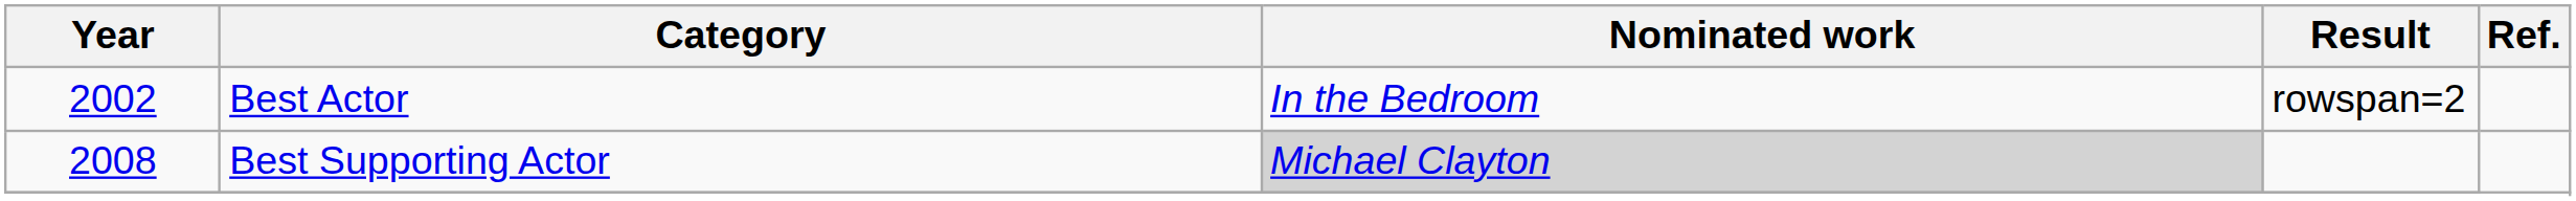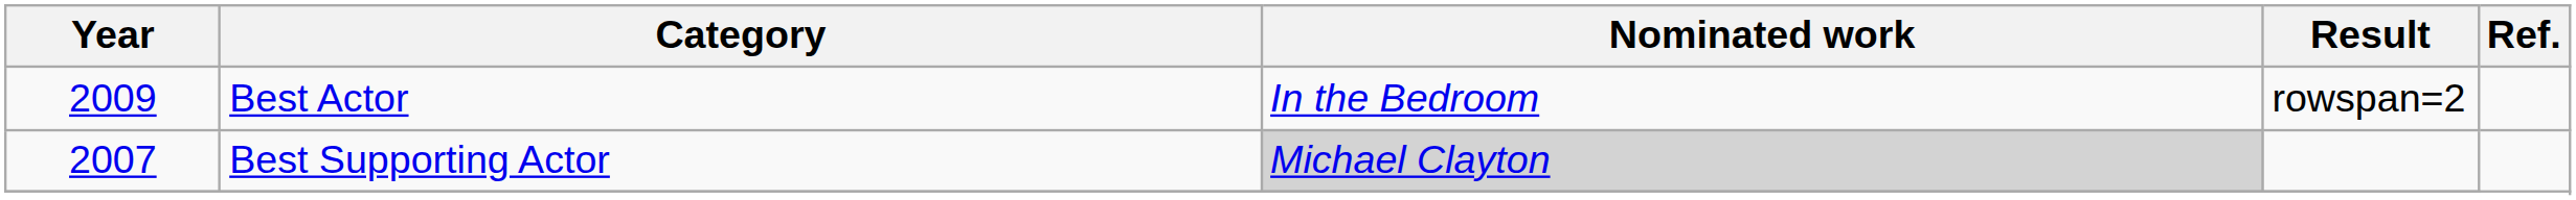Best Actor | Year: 2002 -> 2009
Best Supporting Actor | Year: 2008 -> 2007
